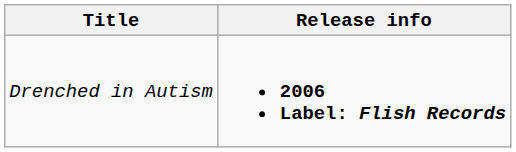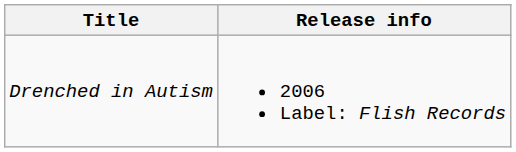Drenched in Autism | Release info: bold -> normal
